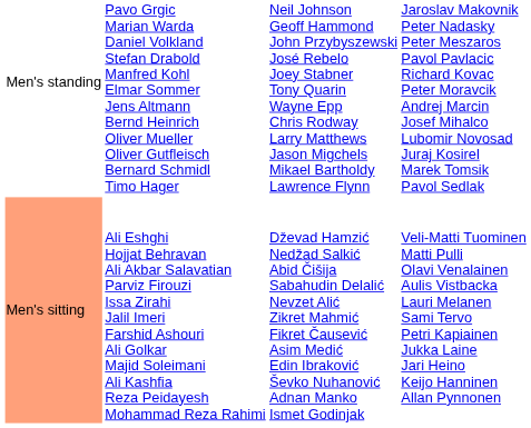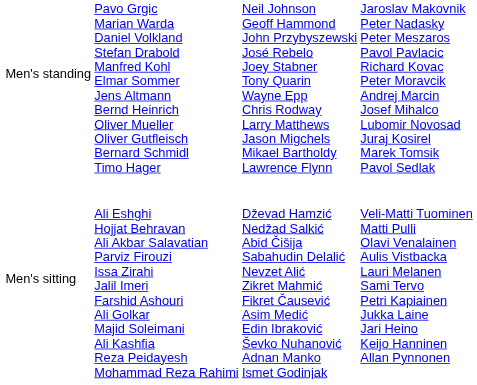Men's sitting | column 1: lightsalmon background -> no background
